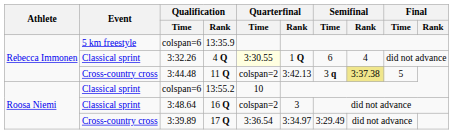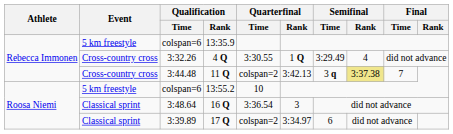4 Q | Event: Classical sprint -> Cross-country cross
4 Q | Quarterfinal / Time: lightyellow background -> no background
4 Q | Semifinal / Time: 6 -> 3:29.49
11 Q | Final / Time: 5 -> 7
13:55.2 | Event: Classical sprint -> 5 km freestyle
16 Q | Quarterfinal / Time: colspan=2 -> 3:36.54
17 Q | Event: Cross-country cross -> Classical sprint
17 Q | Quarterfinal / Time: 3:36.54 -> colspan=2
17 Q | Semifinal / Time: 3:29.49 -> 6
